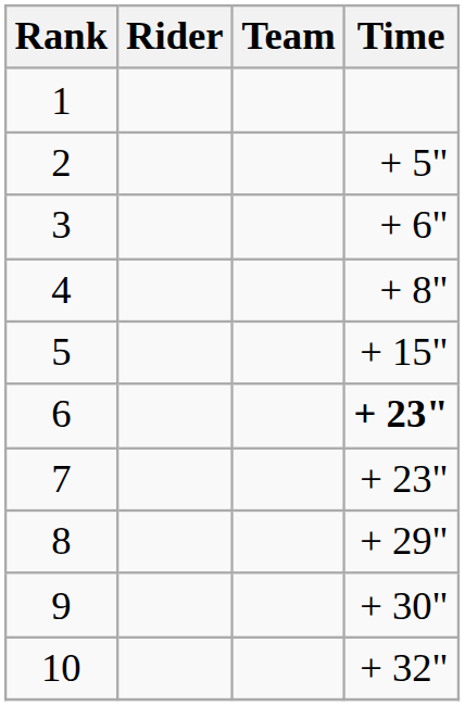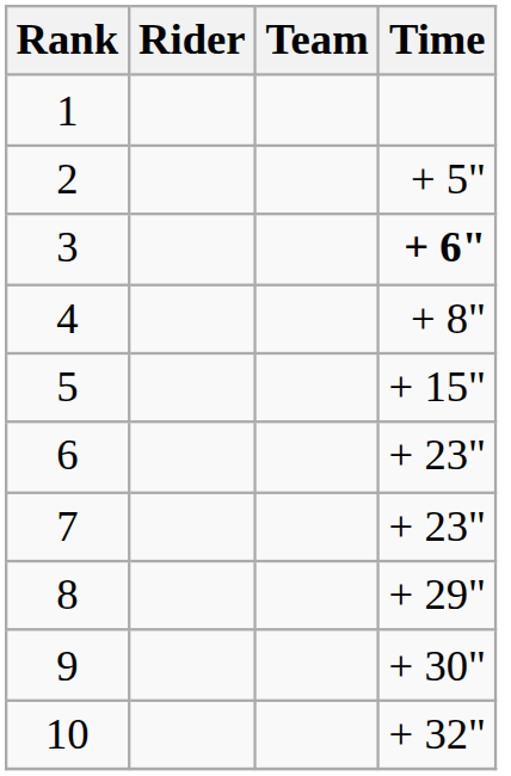3 | Time: normal -> bold
6 | Time: bold -> normal
